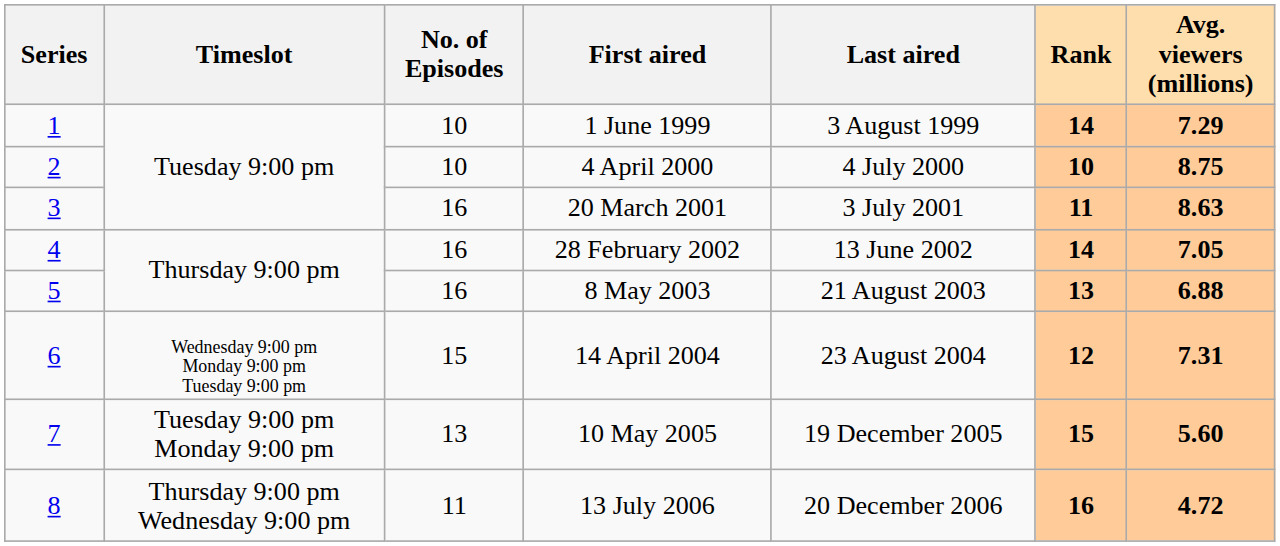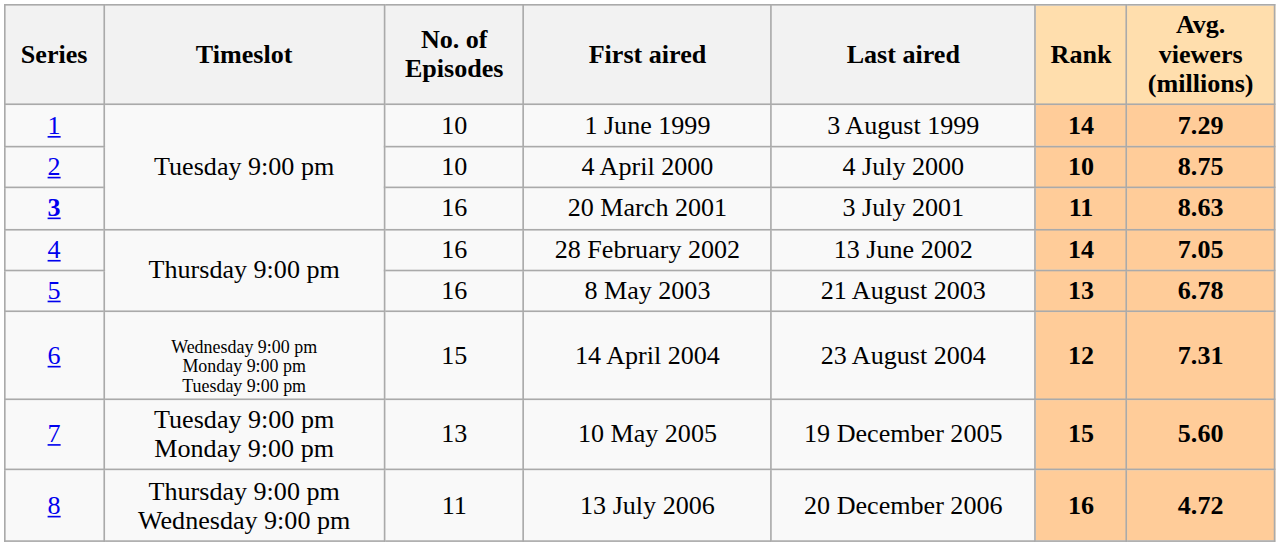20 March 2001 | Series: normal -> bold
8 May 2003 | Avg. viewers (millions): 6.88 -> 6.78
